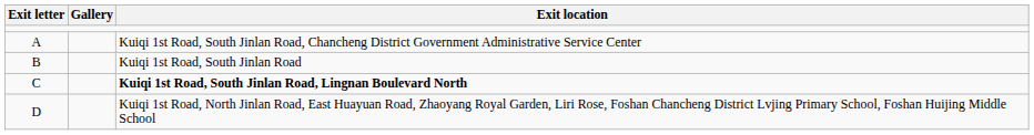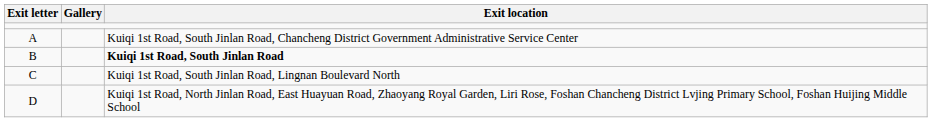Kuiqi 1st Road, South Jinlan Road | Exit location: normal -> bold
Kuiqi 1st Road, South Jinlan Road, Lingnan Boulevard North | Exit location: bold -> normal
